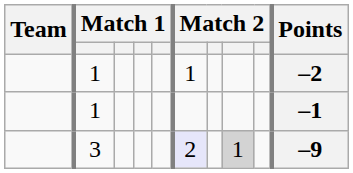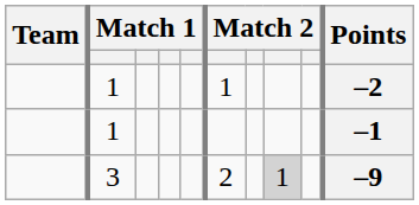3 | column 6: lavender background -> no background
